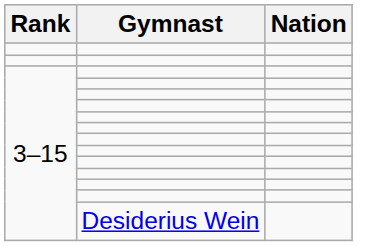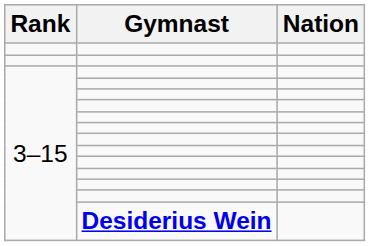3–15 / Desiderius Wein | Gymnast: normal -> bold
